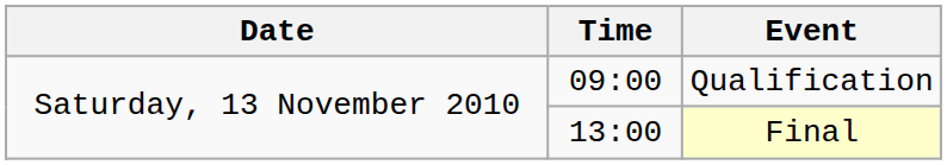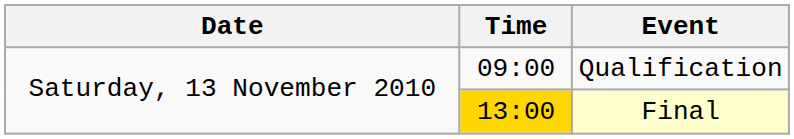Final | Time: no background -> gold background
